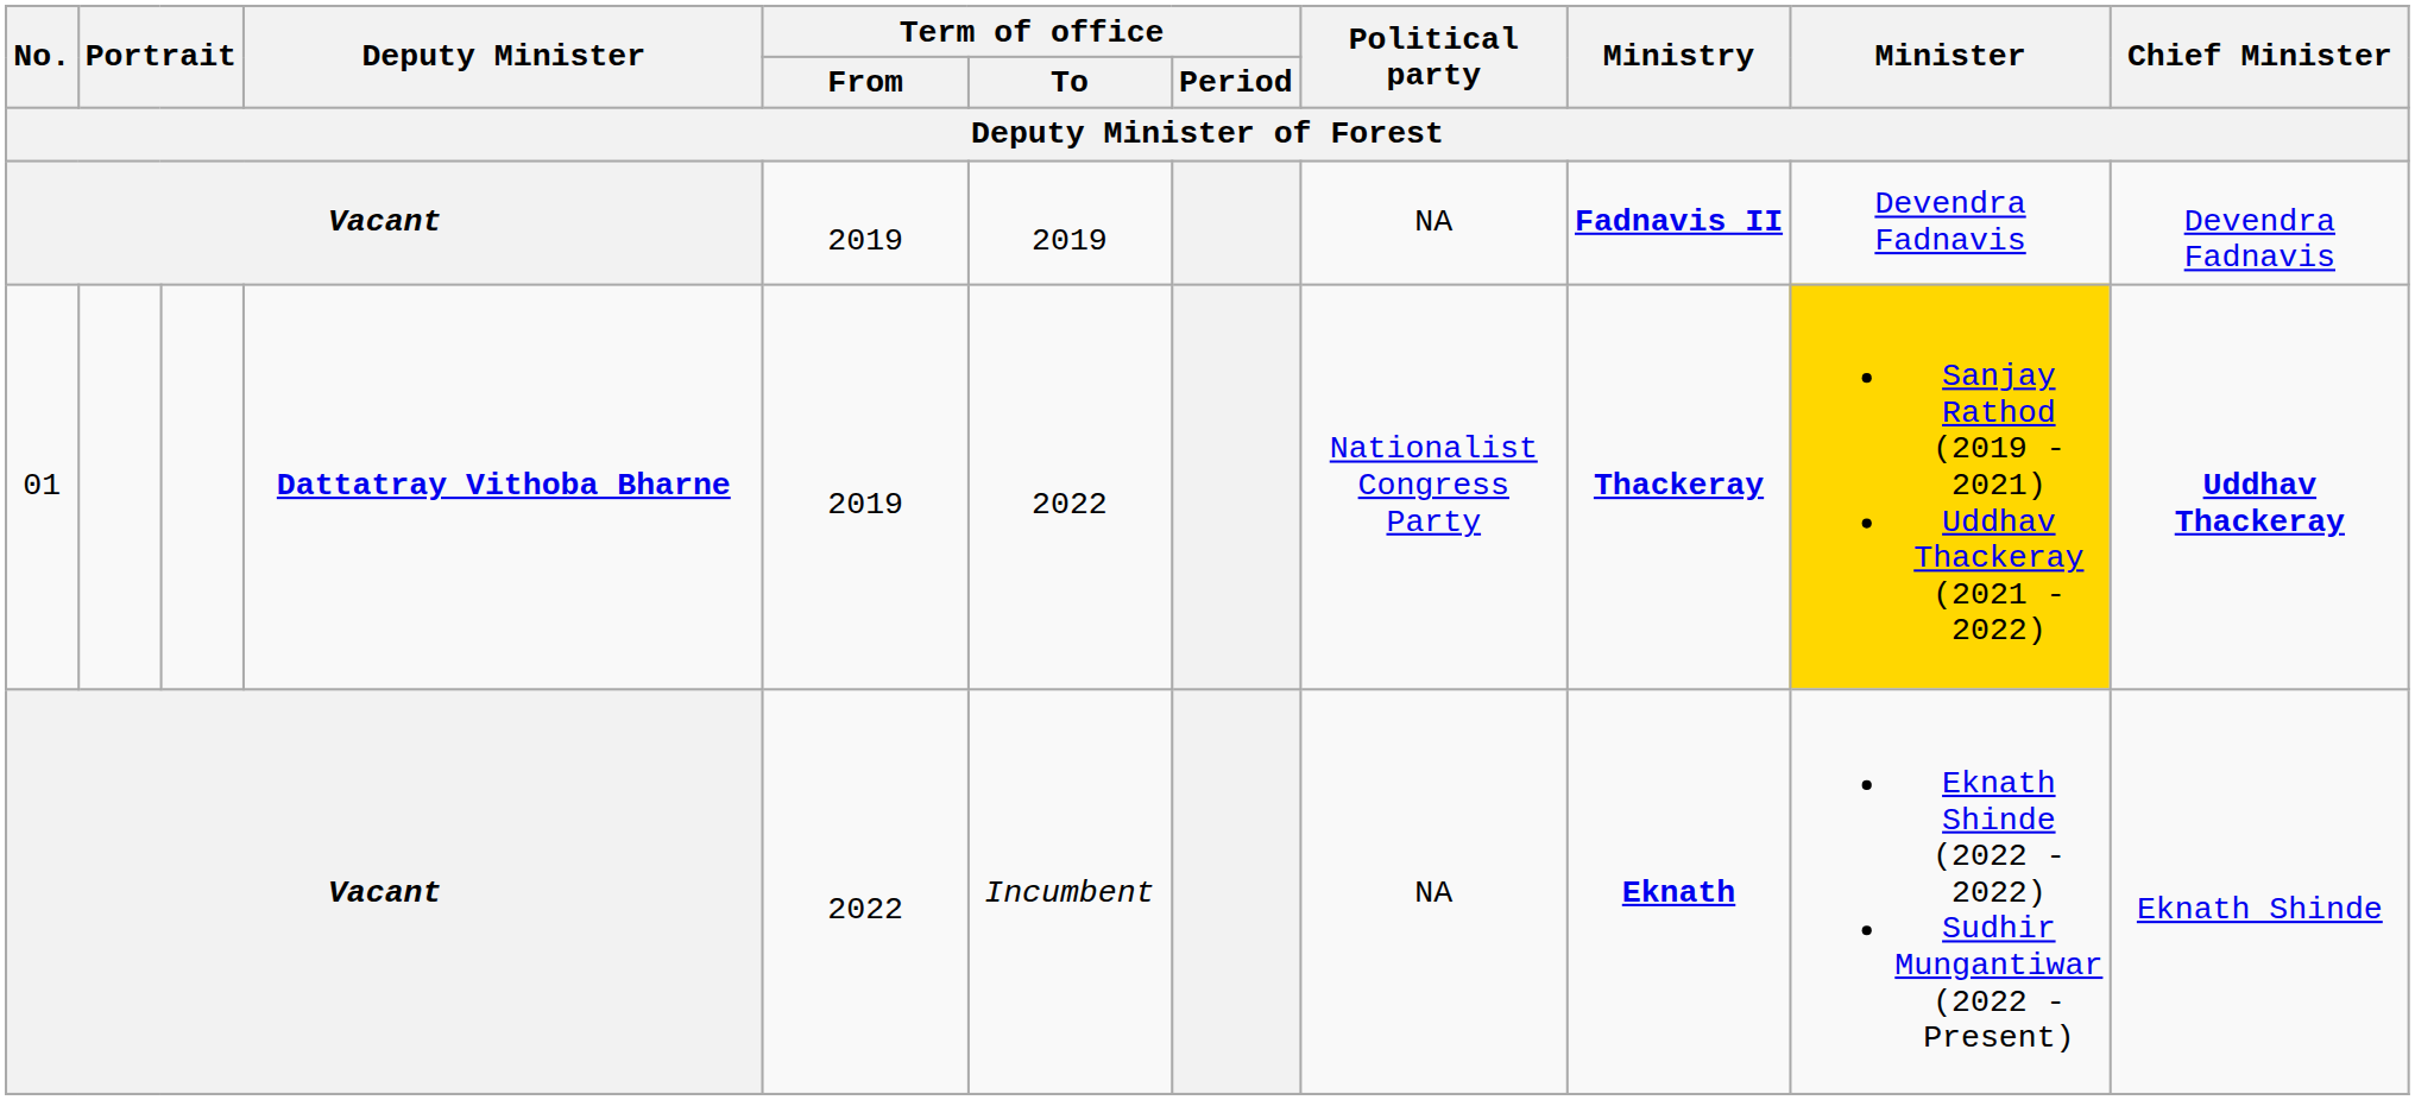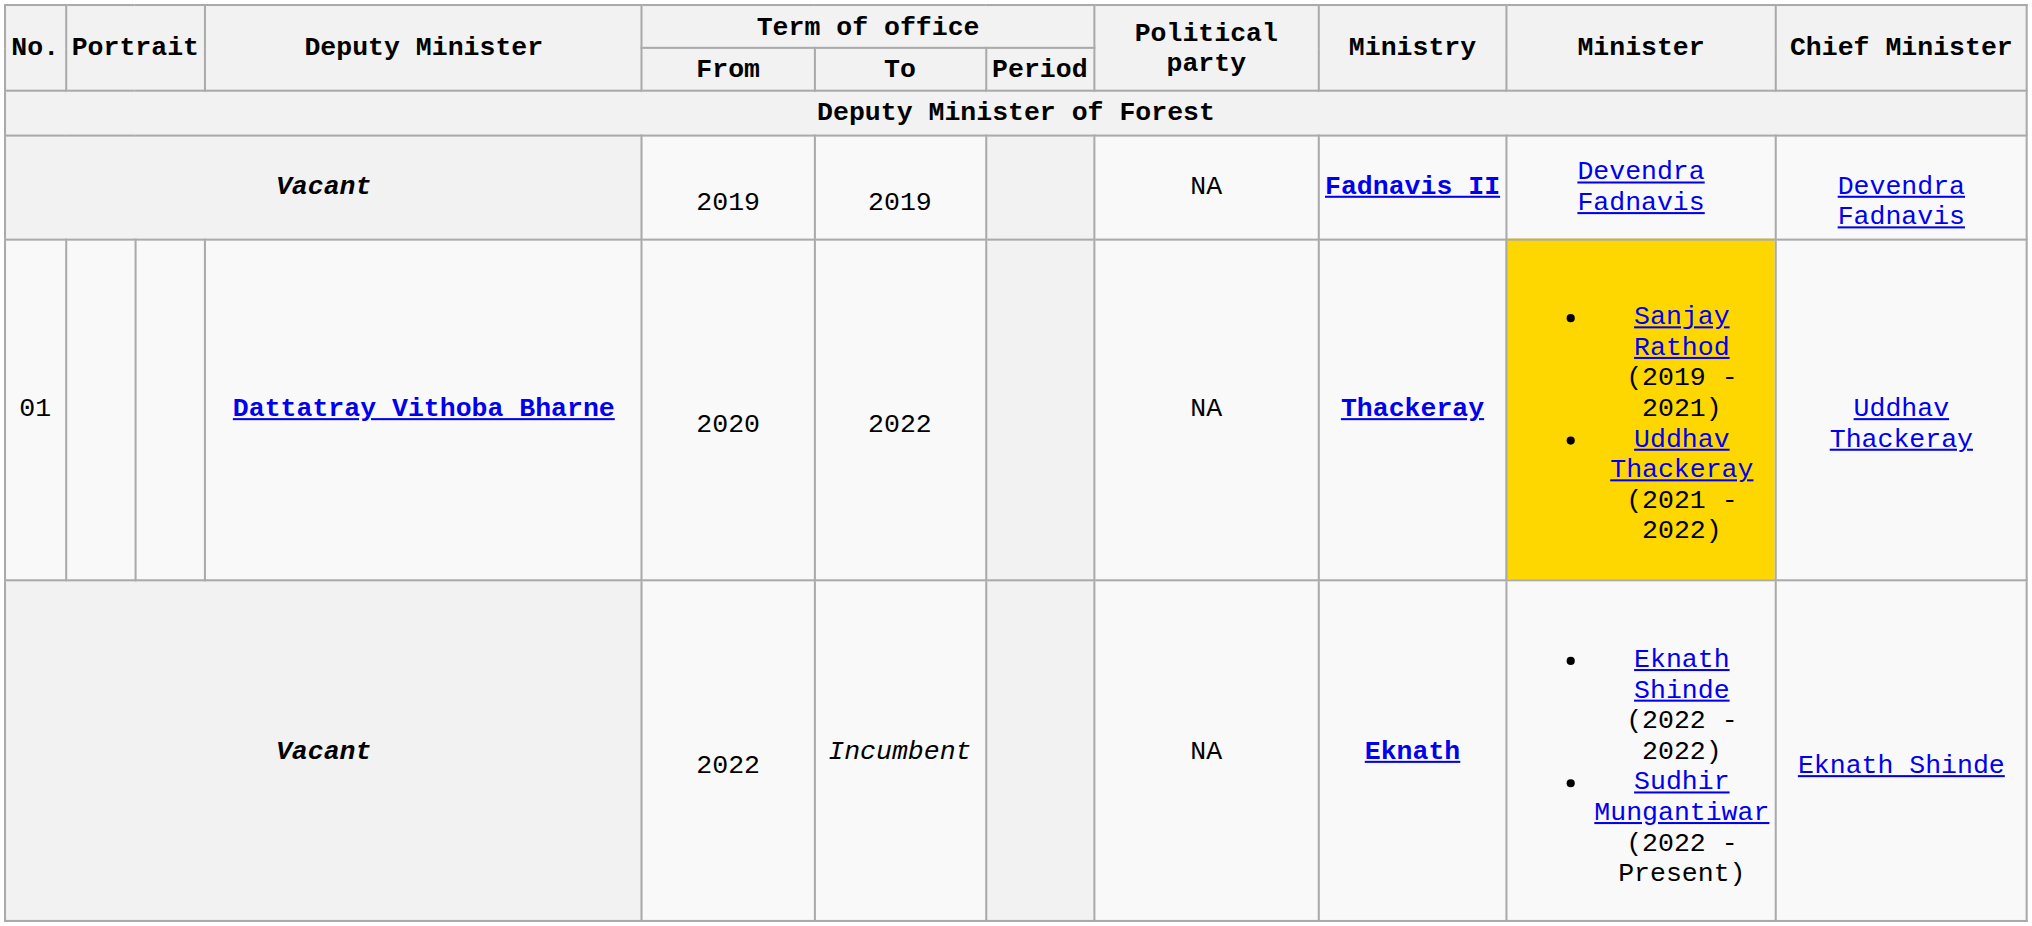01 | Term of office / From: 2019 -> 2020
01 | Political party: Nationalist Congress Party -> NA
01 | Chief Minister: bold -> normal
